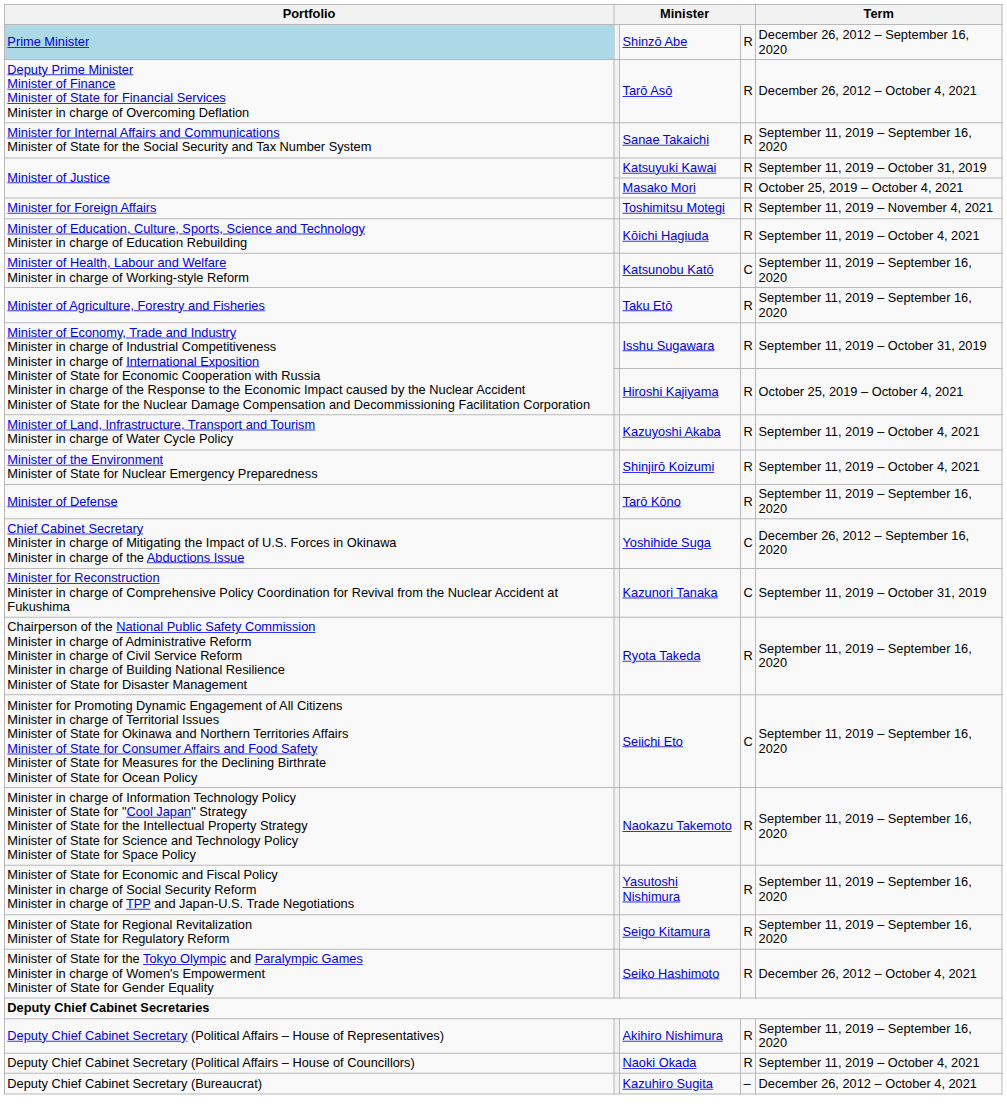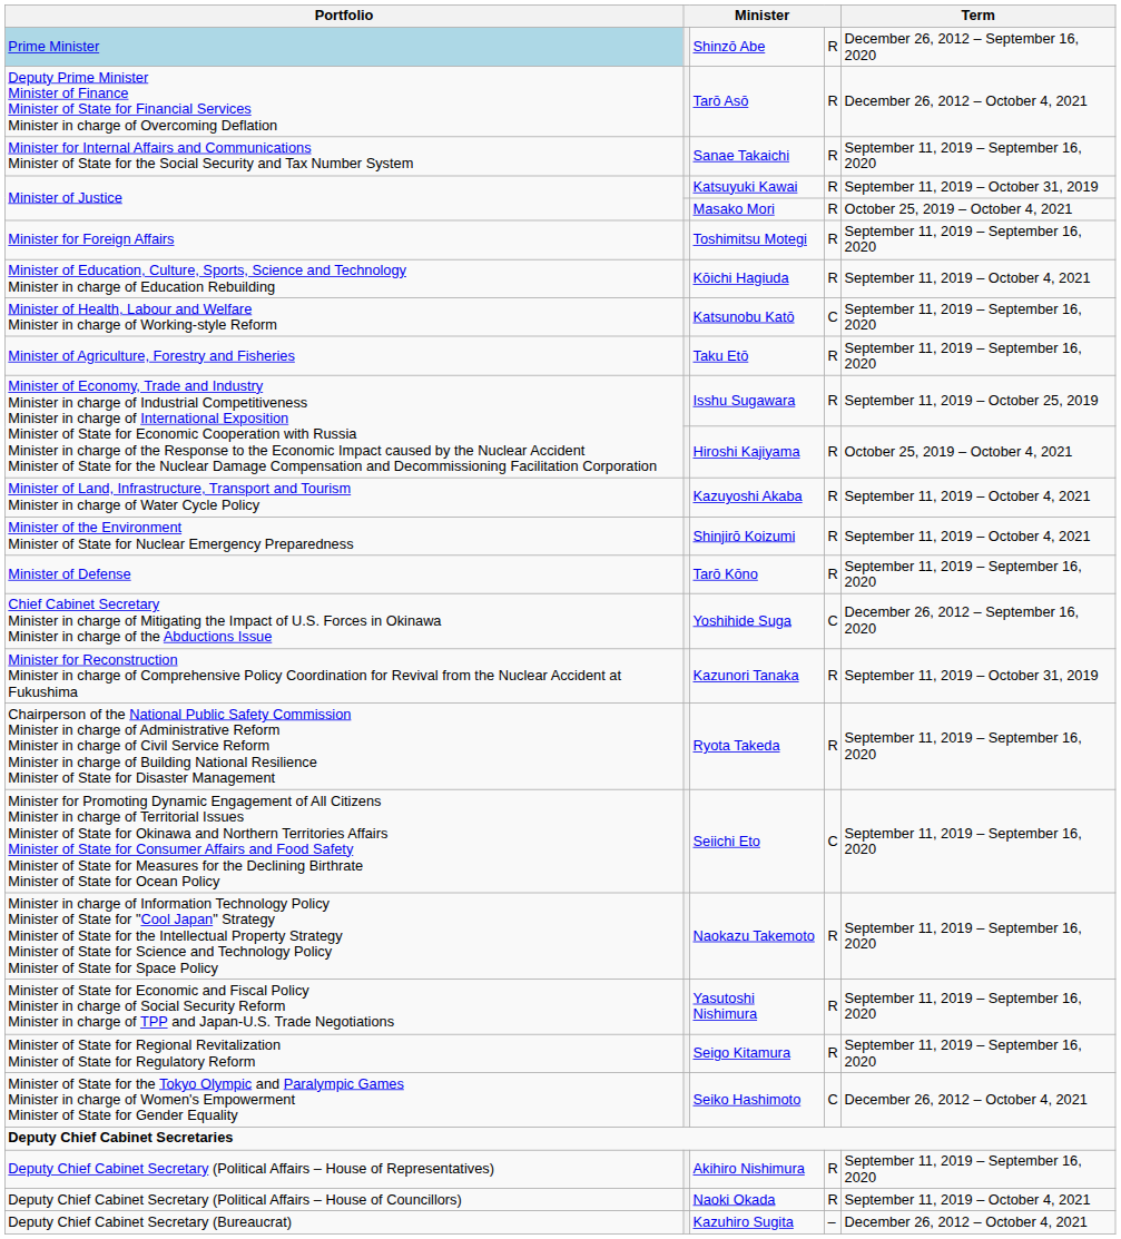Toshimitsu Motegi | column 5: September 11, 2019 – November 4, 2021 -> September 11, 2019 – September 16, 2020
Isshu Sugawara | column 5: September 11, 2019 – October 31, 2019 -> September 11, 2019 – October 25, 2019
Kazunori Tanaka | column 4: C -> R
Seiko Hashimoto | column 4: R -> C
